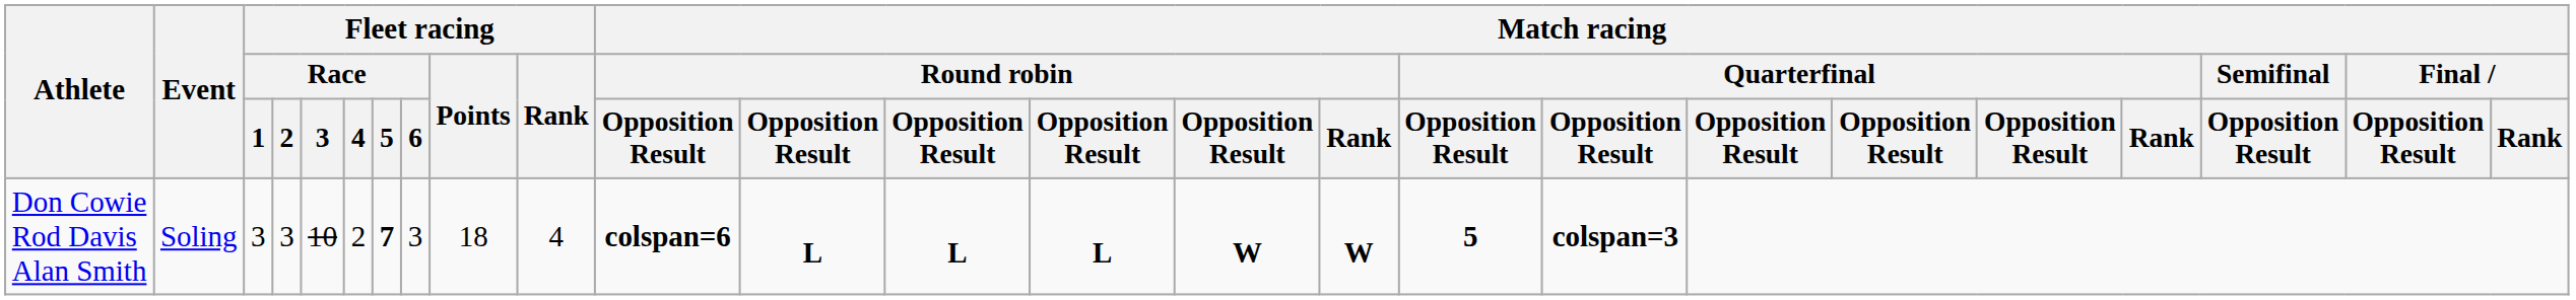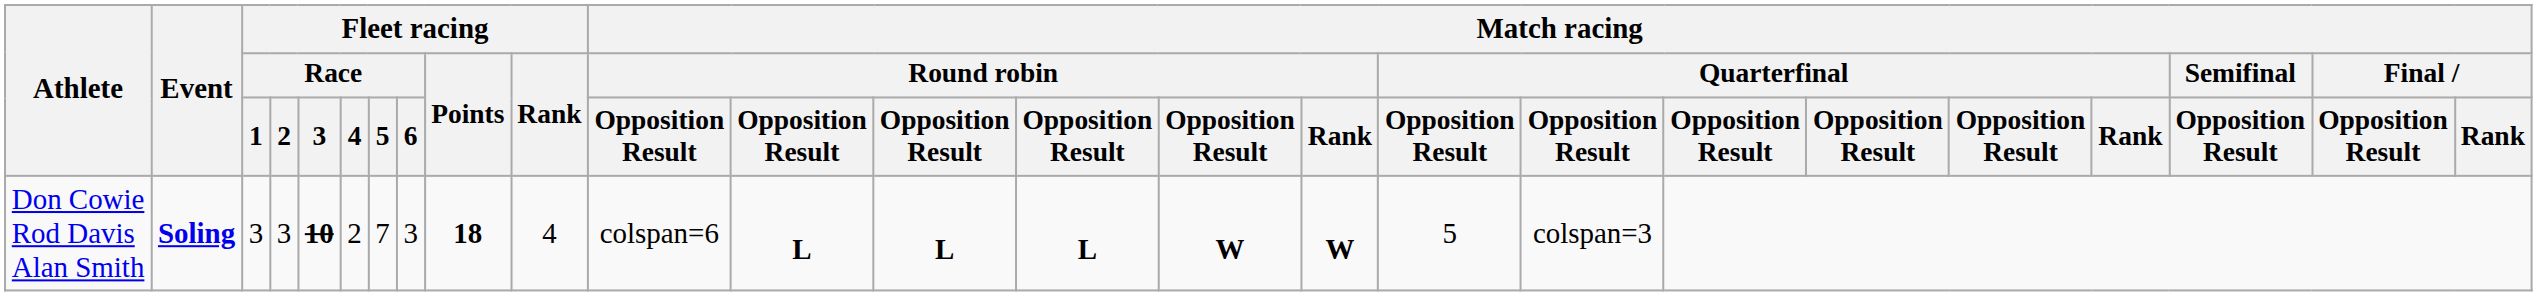Don Cowie Rod Davis Alan Smith | Event: normal -> bold
Don Cowie Rod Davis Alan Smith | Fleet racing / Race / 3: normal -> bold
Don Cowie Rod Davis Alan Smith | Fleet racing / Race / 5: bold -> normal
Don Cowie Rod Davis Alan Smith | Fleet racing / Points: normal -> bold
Don Cowie Rod Davis Alan Smith | column 11: bold -> normal
Don Cowie Rod Davis Alan Smith | column 17: bold -> normal
Don Cowie Rod Davis Alan Smith | column 18: bold -> normal
